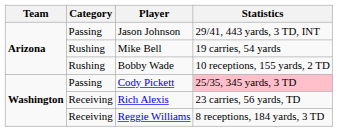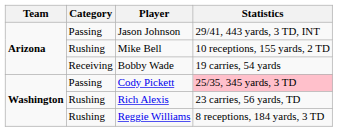Mike Bell | Statistics: 19 carries, 54 yards -> 10 receptions, 155 yards, 2 TD
Bobby Wade | Category: Rushing -> Receiving
Bobby Wade | Statistics: 10 receptions, 155 yards, 2 TD -> 19 carries, 54 yards
Rich Alexis | Category: Receiving -> Rushing
Reggie Williams | Category: Receiving -> Rushing
